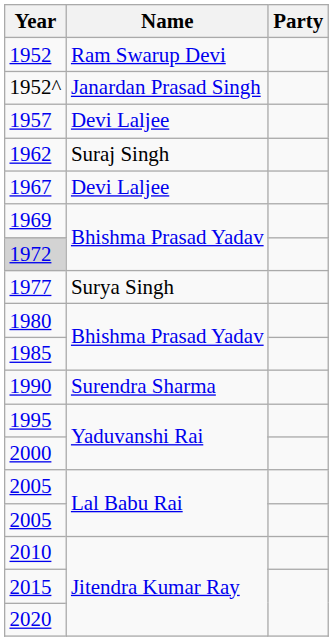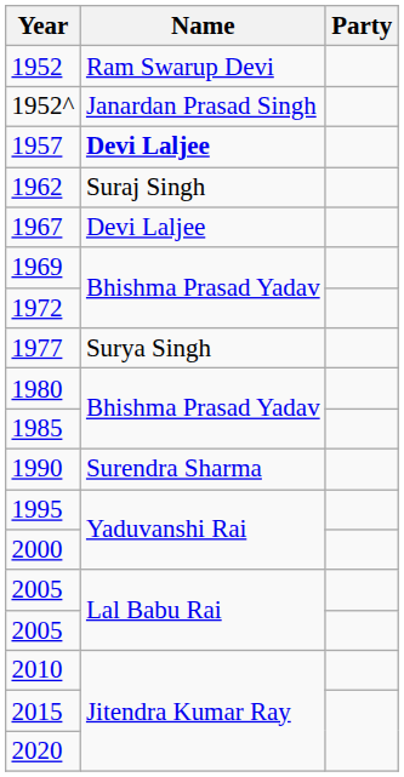1957 | Name: normal -> bold
1972 | Year: lightgrey background -> no background
